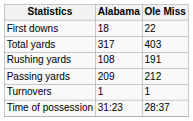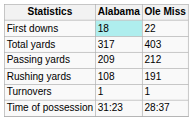First downs | Alabama: no background -> paleturquoise background
rows swapped: Rushing yards <-> Passing yards
